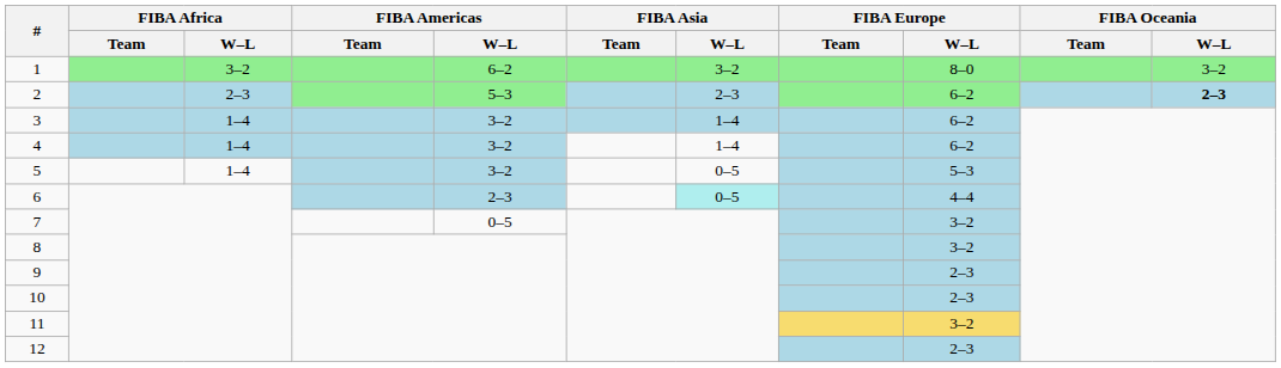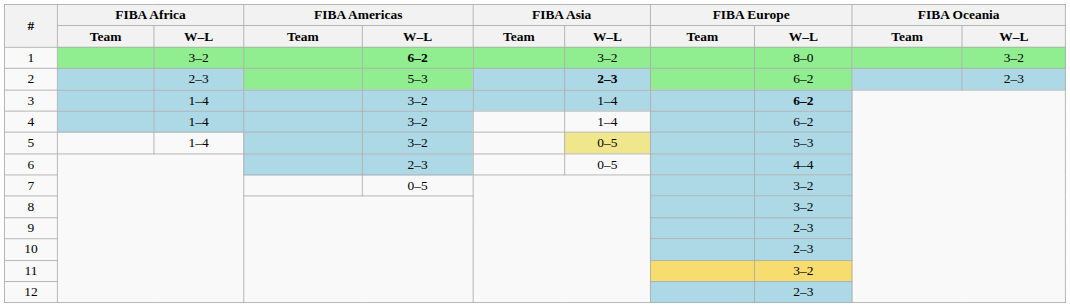1 | FIBA Americas / W–L: normal -> bold
2 | FIBA Asia / W–L: normal -> bold
2 | FIBA Oceania / W–L: bold -> normal
3 | FIBA Europe / W–L: normal -> bold
5 | FIBA Asia / W–L: no background -> khaki background
6 | FIBA Asia / W–L: paleturquoise background -> no background
